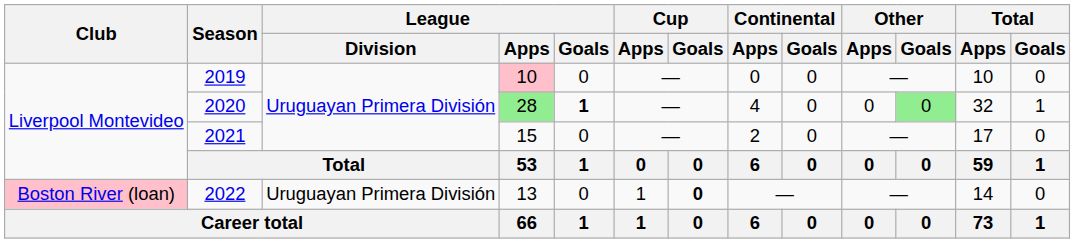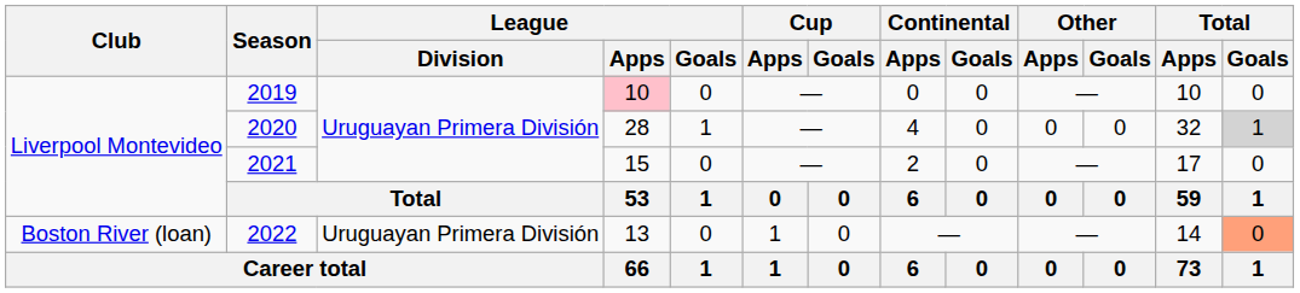2020 | League / Apps: lightgreen background -> no background
2020 | League / Goals: bold -> normal
2020 | Other / Goals: lightgreen background -> no background
2020 | Total / Goals: no background -> lightgrey background
2022 | Club: pink background -> no background
2022 | Cup / Goals: bold -> normal
2022 | Total / Goals: no background -> lightsalmon background
